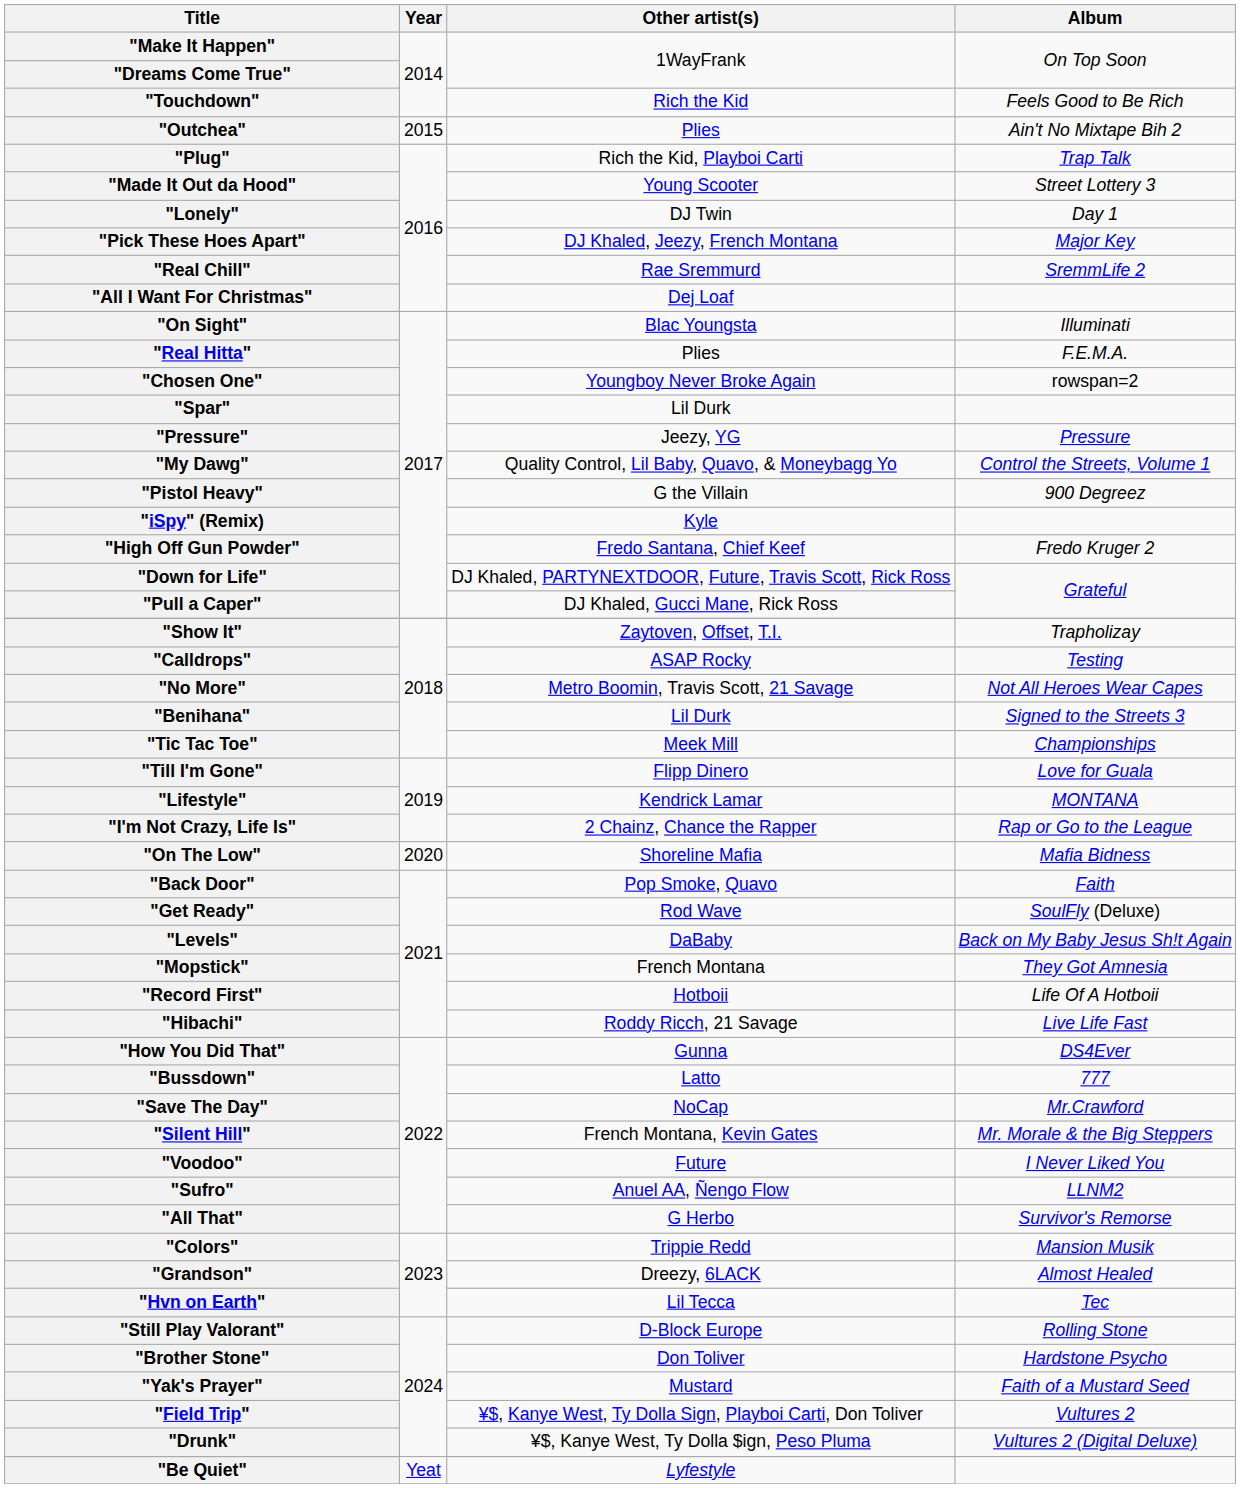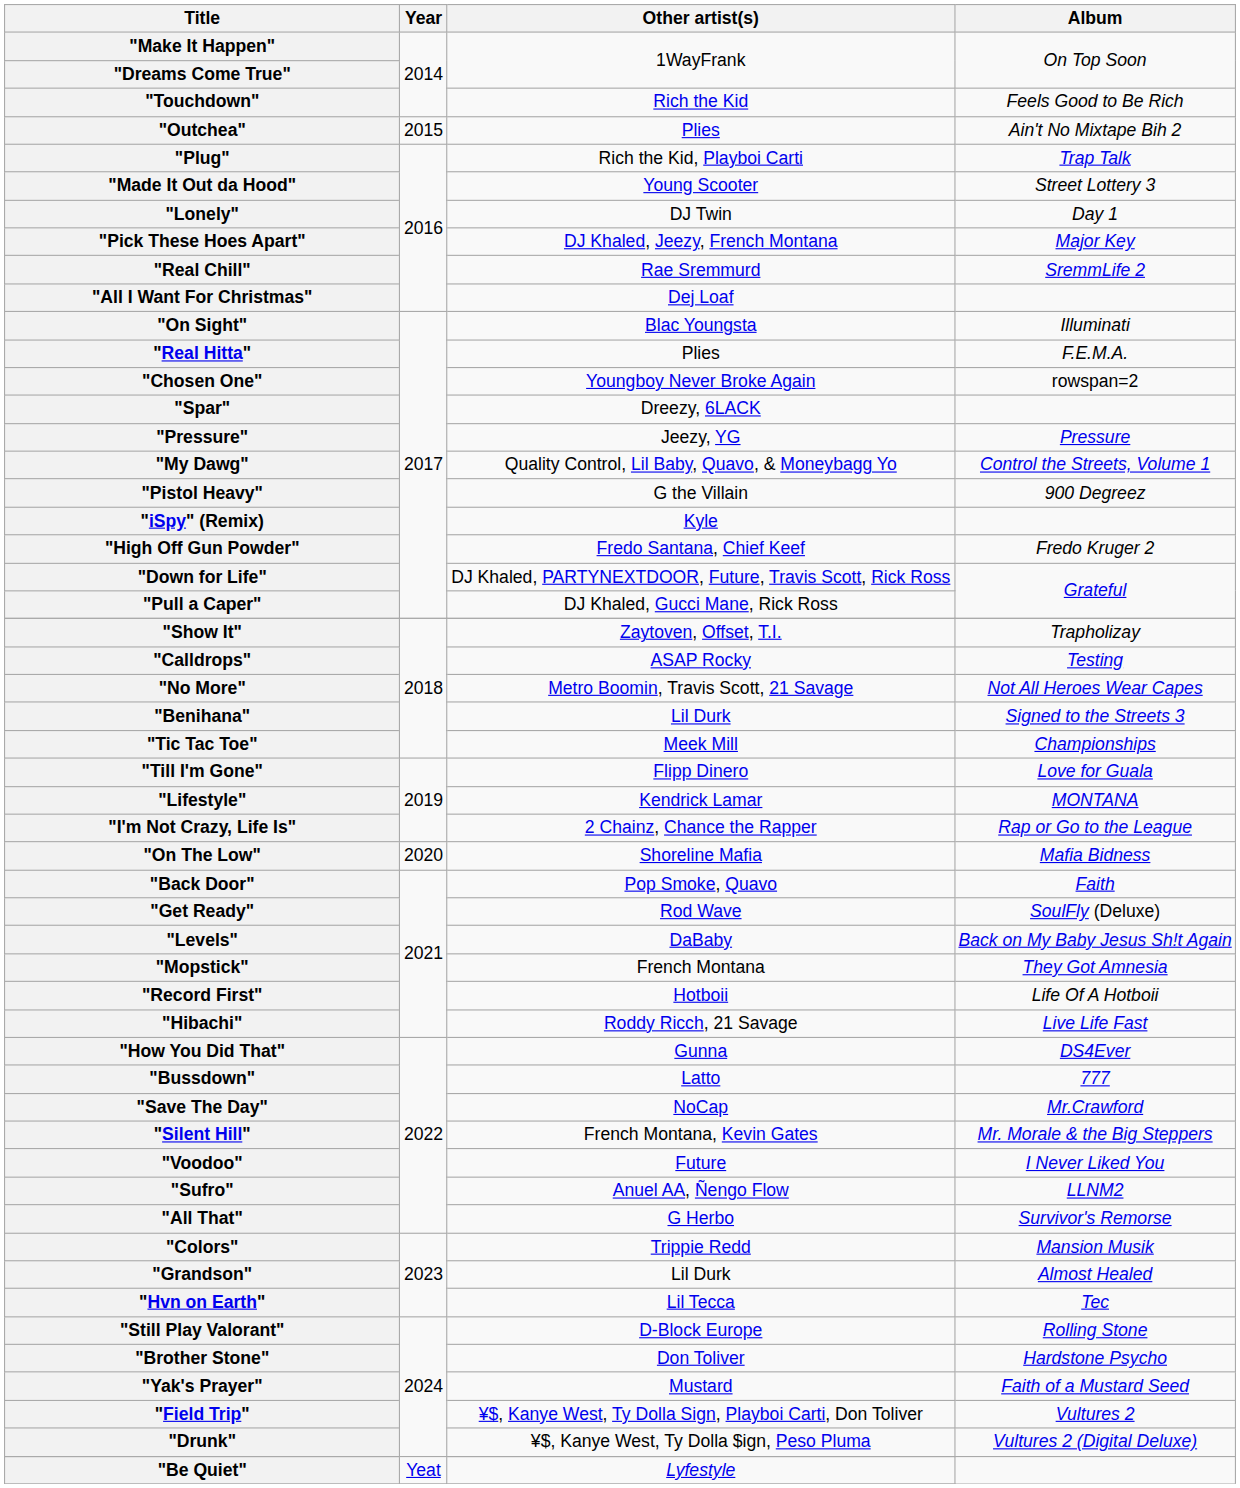"Spar" | Other artist(s): Lil Durk -> Dreezy, 6LACK
"Grandson" | Other artist(s): Dreezy, 6LACK -> Lil Durk
